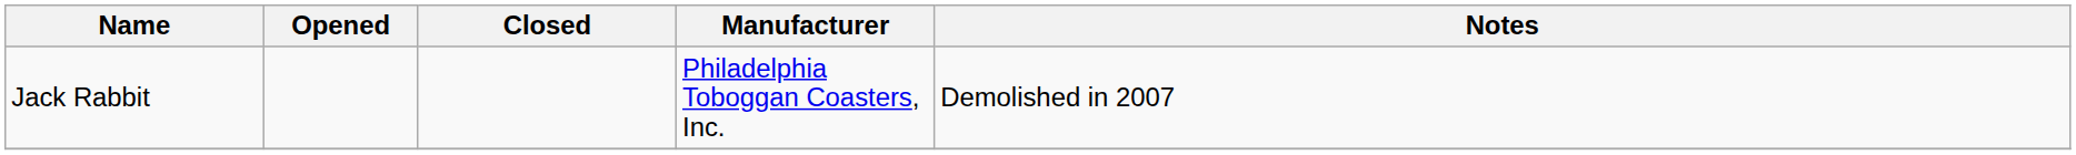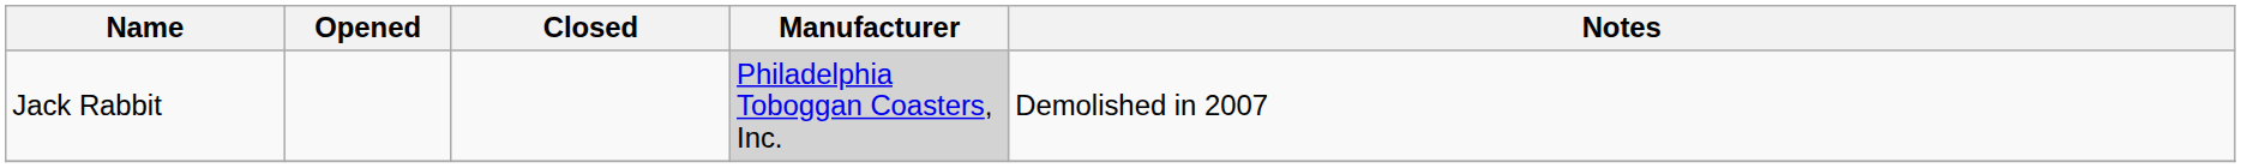Jack Rabbit | Manufacturer: no background -> lightgrey background
